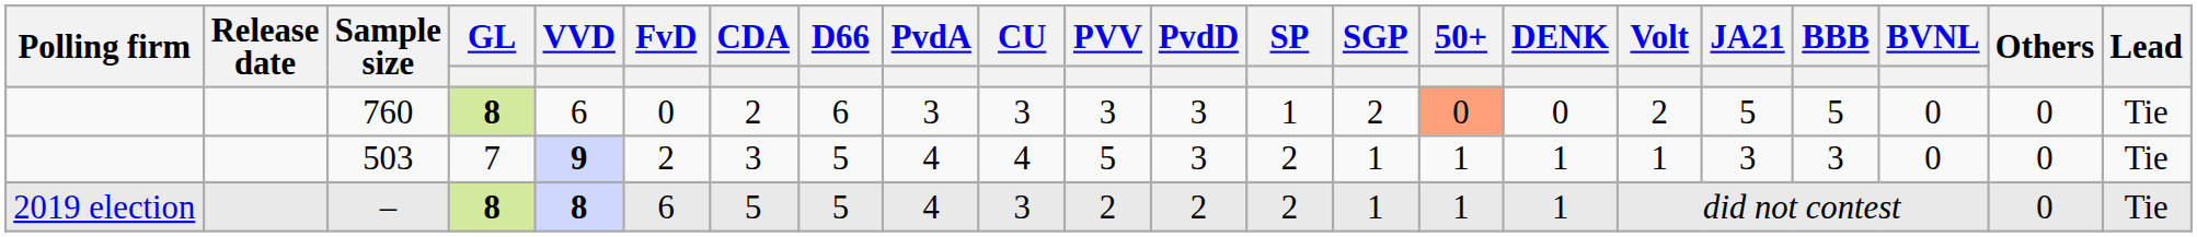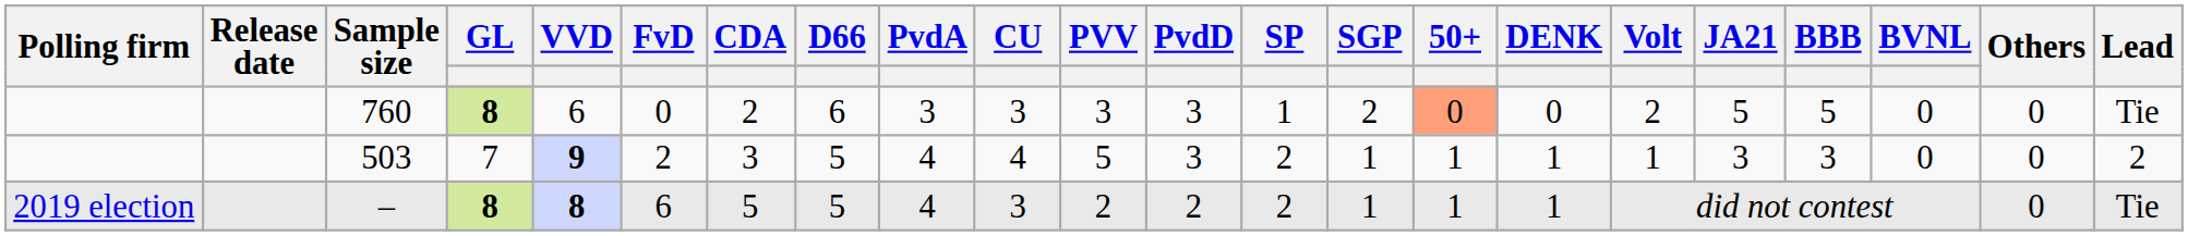503 | Lead: Tie -> 2
